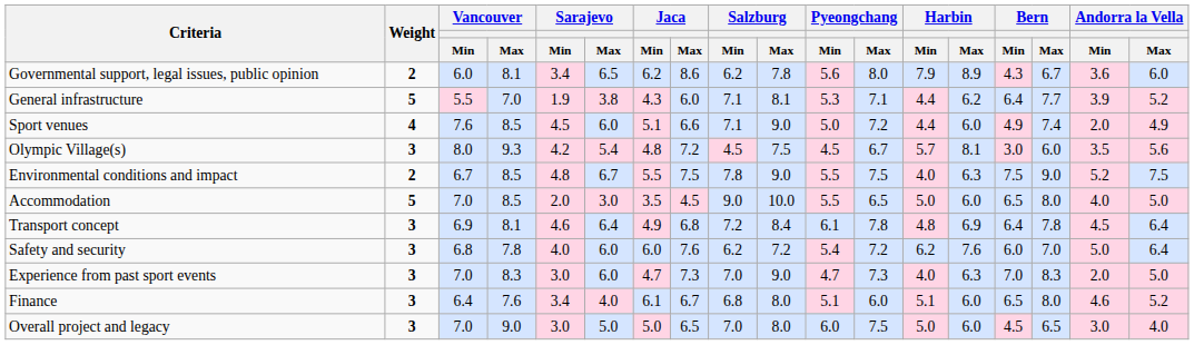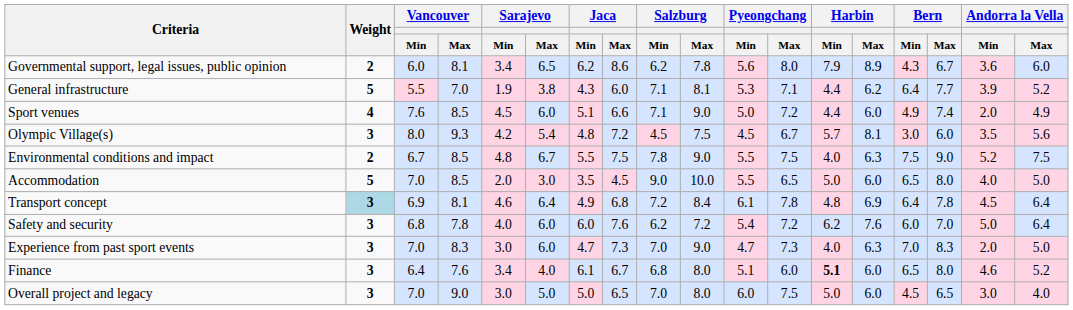Transport concept | Weight: no background -> lightblue background
Finance | Harbin / Min: normal -> bold
